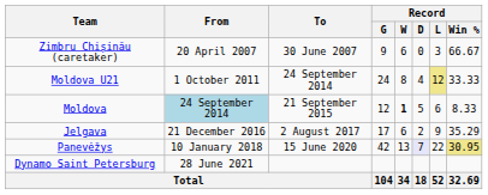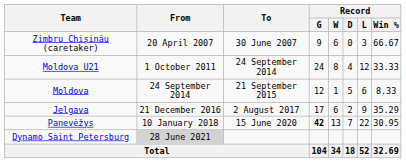Moldova U21 | Record / L: khaki background -> no background
Moldova | From: lightblue background -> no background
Moldova | Record / W: bold -> normal
Panevėžys | Record / G: normal -> bold
Panevėžys | Record / D: lavender background -> no background
Panevėžys | Record / Win %: khaki background -> no background
Dynamo Saint Petersburg | From: no background -> lightgrey background
